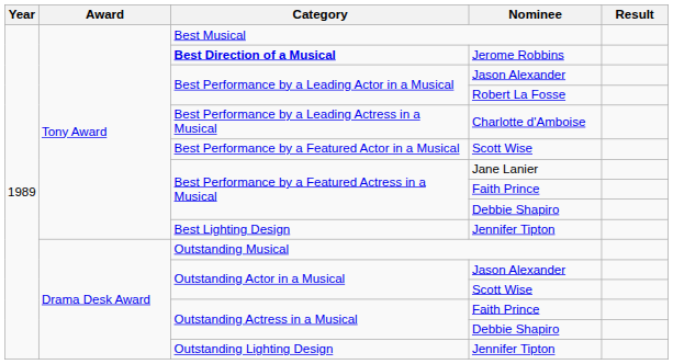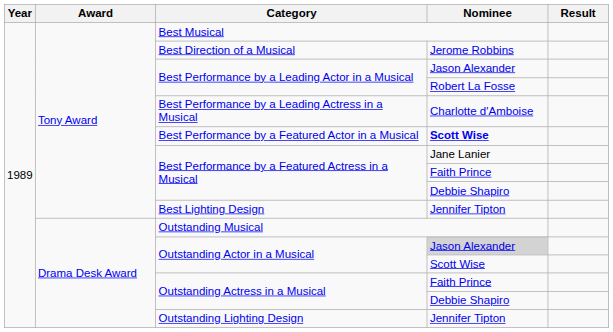Best Direction of a Musical | Category: bold -> normal
Best Performance by a Featured Actor in a Musical | Nominee: normal -> bold
Outstanding Actor in a Musical / Jason Alexander | Nominee: no background -> lightgrey background
